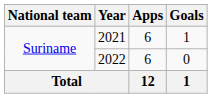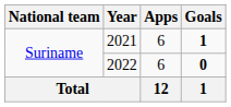2021 | Goals: normal -> bold
2022 | Goals: normal -> bold
